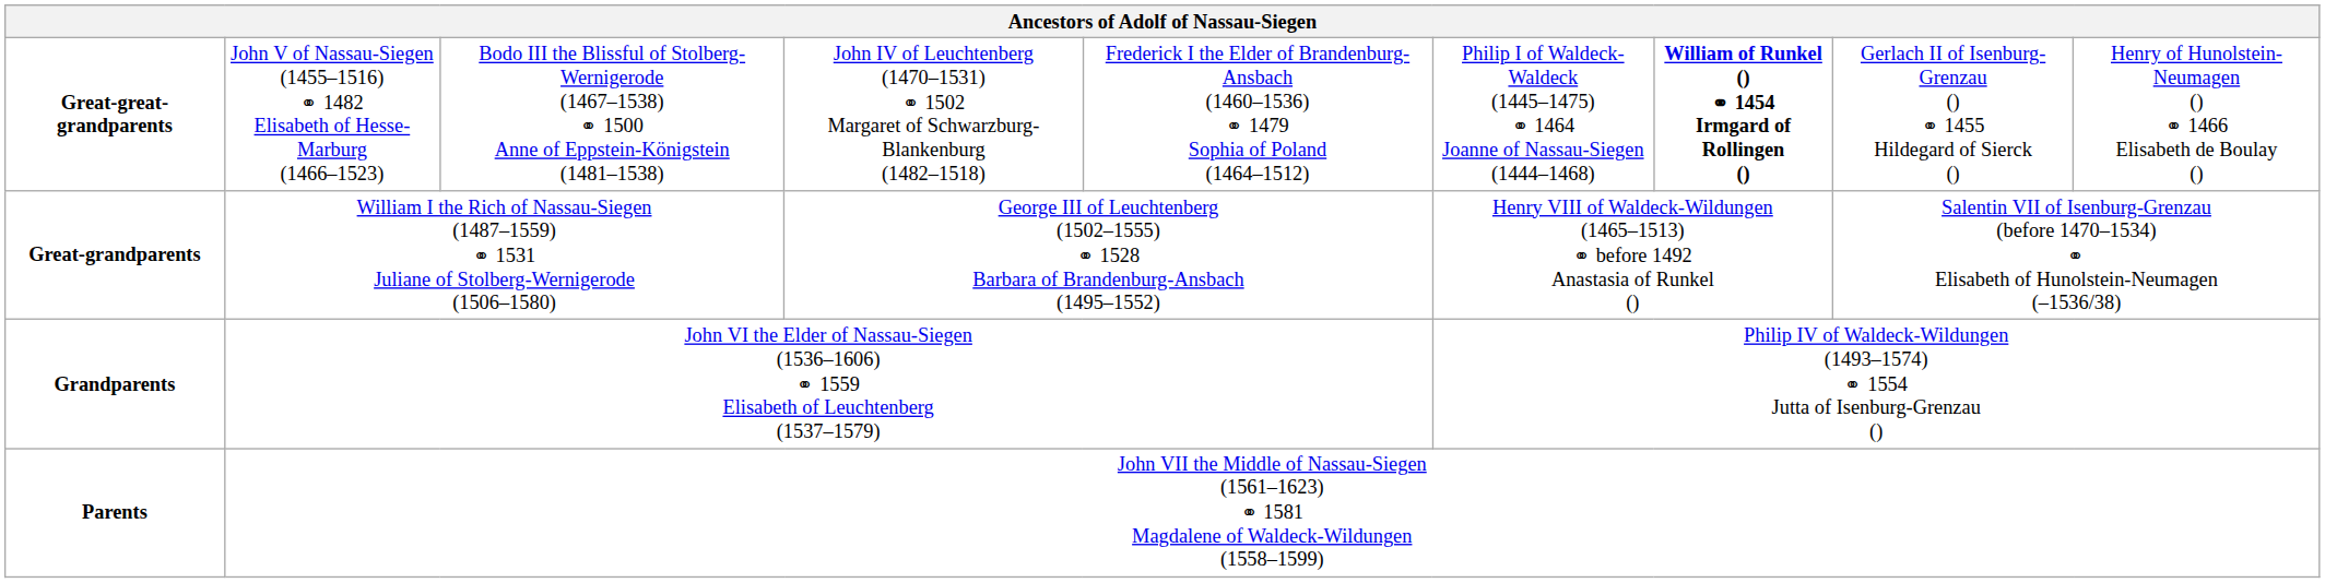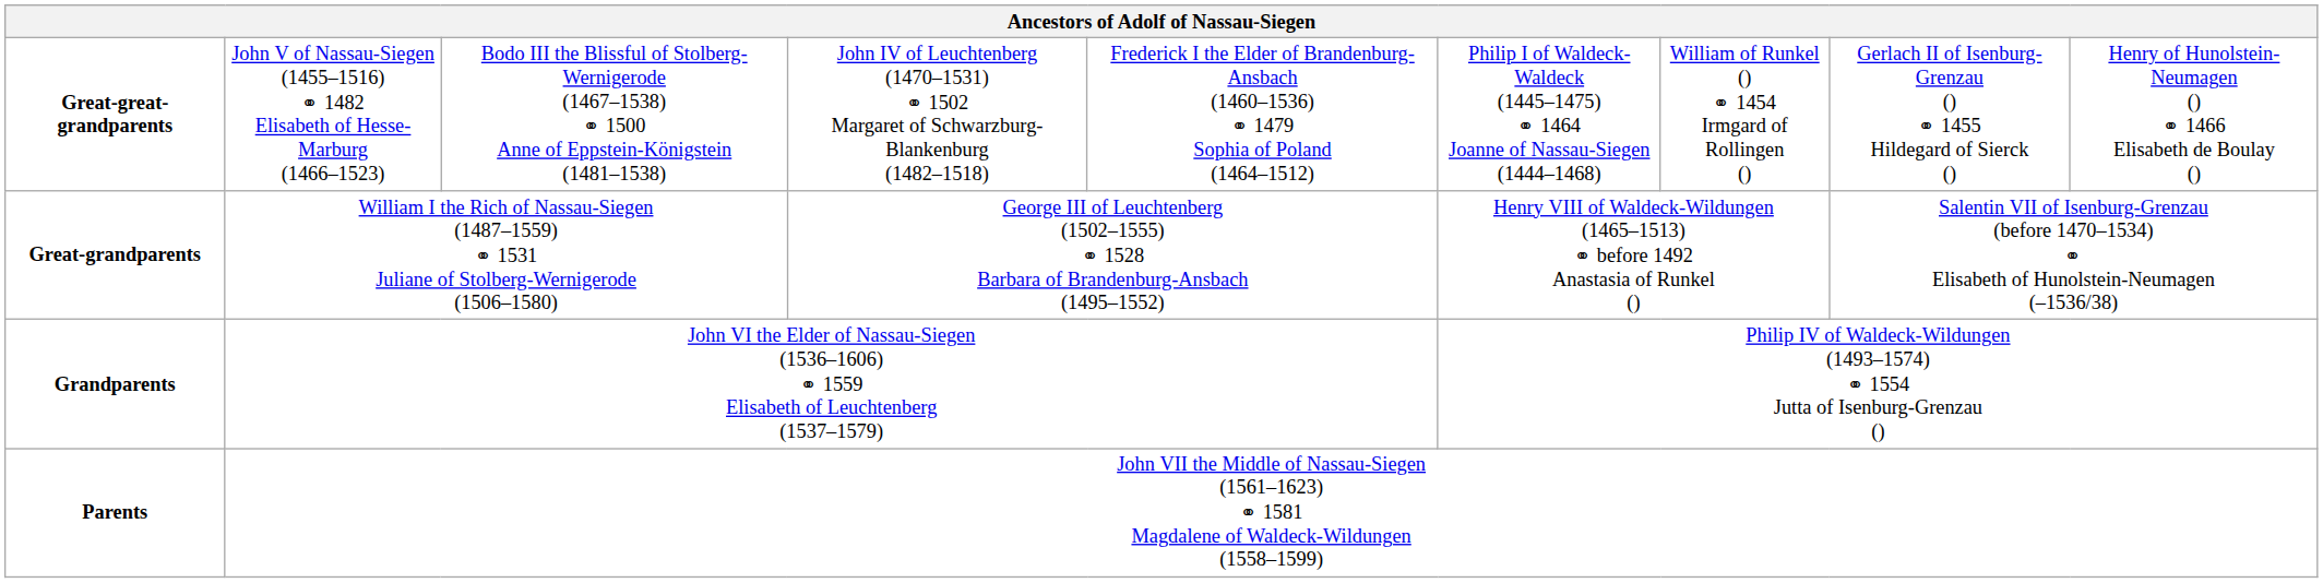Great-great-grandparents | column 7: bold -> normal
